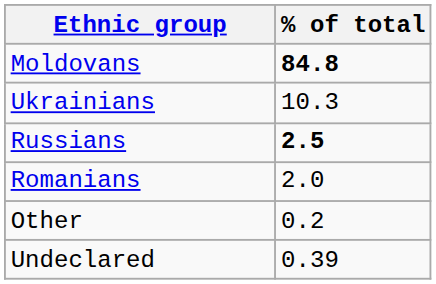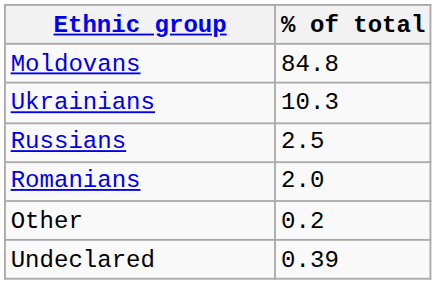Moldovans | % of total: bold -> normal
Russians | % of total: bold -> normal
